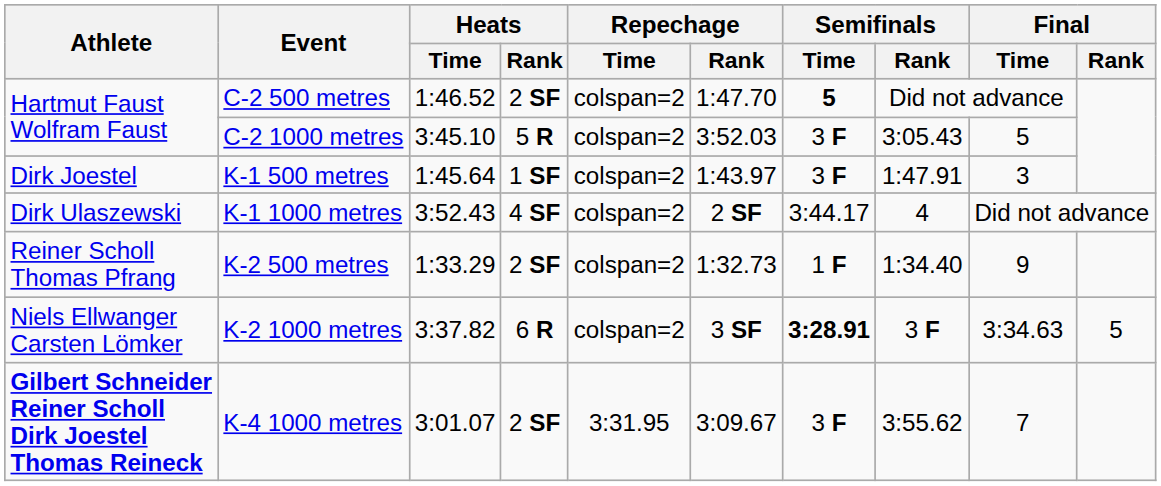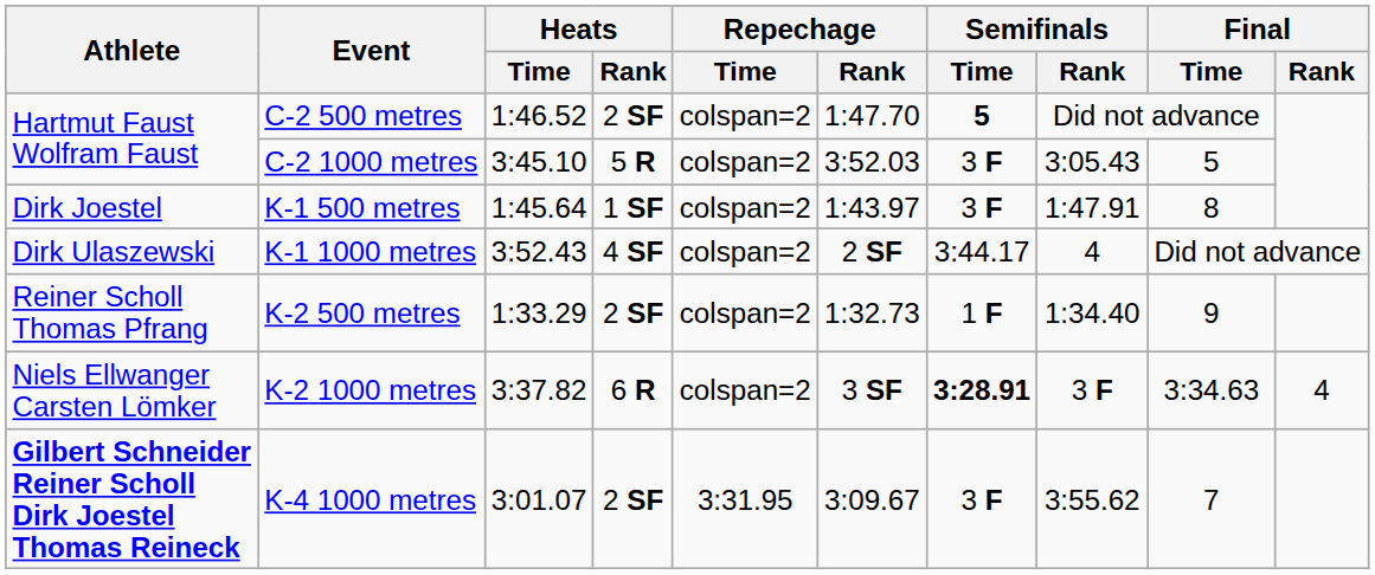K-1 500 metres | Final / Time: 3 -> 8
K-2 1000 metres | Final / Rank: 5 -> 4
